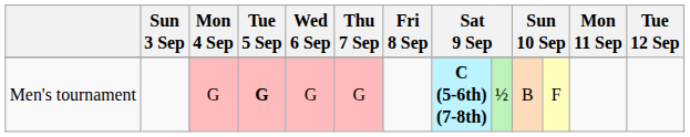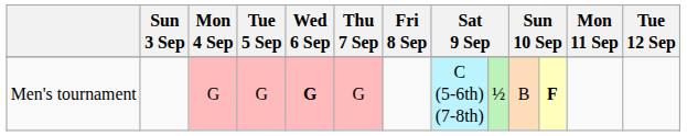Men's tournament | Tue 5 Sep: bold -> normal
Men's tournament | Wed 6 Sep: normal -> bold
Men's tournament | column 8: bold -> normal
Men's tournament | column 11: normal -> bold
